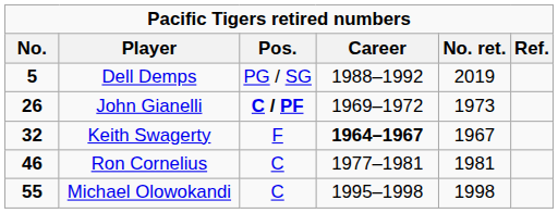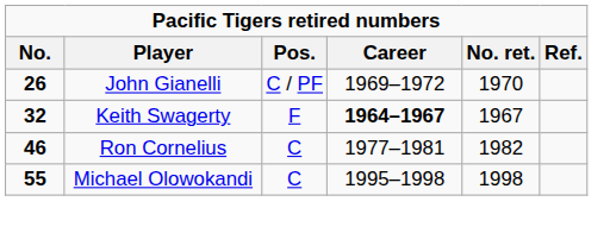- row: 5 | Dell Demps | PG / SG | 1988–1992 | 2019
John Gianelli | Pos.: bold -> normal
John Gianelli | No. ret.: 1973 -> 1970
Ron Cornelius | No. ret.: 1981 -> 1982
